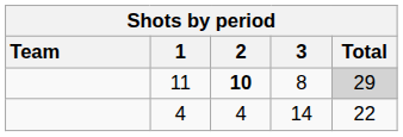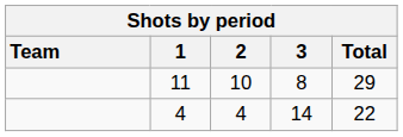11 | 2: bold -> normal
11 | Total: lightgrey background -> no background
